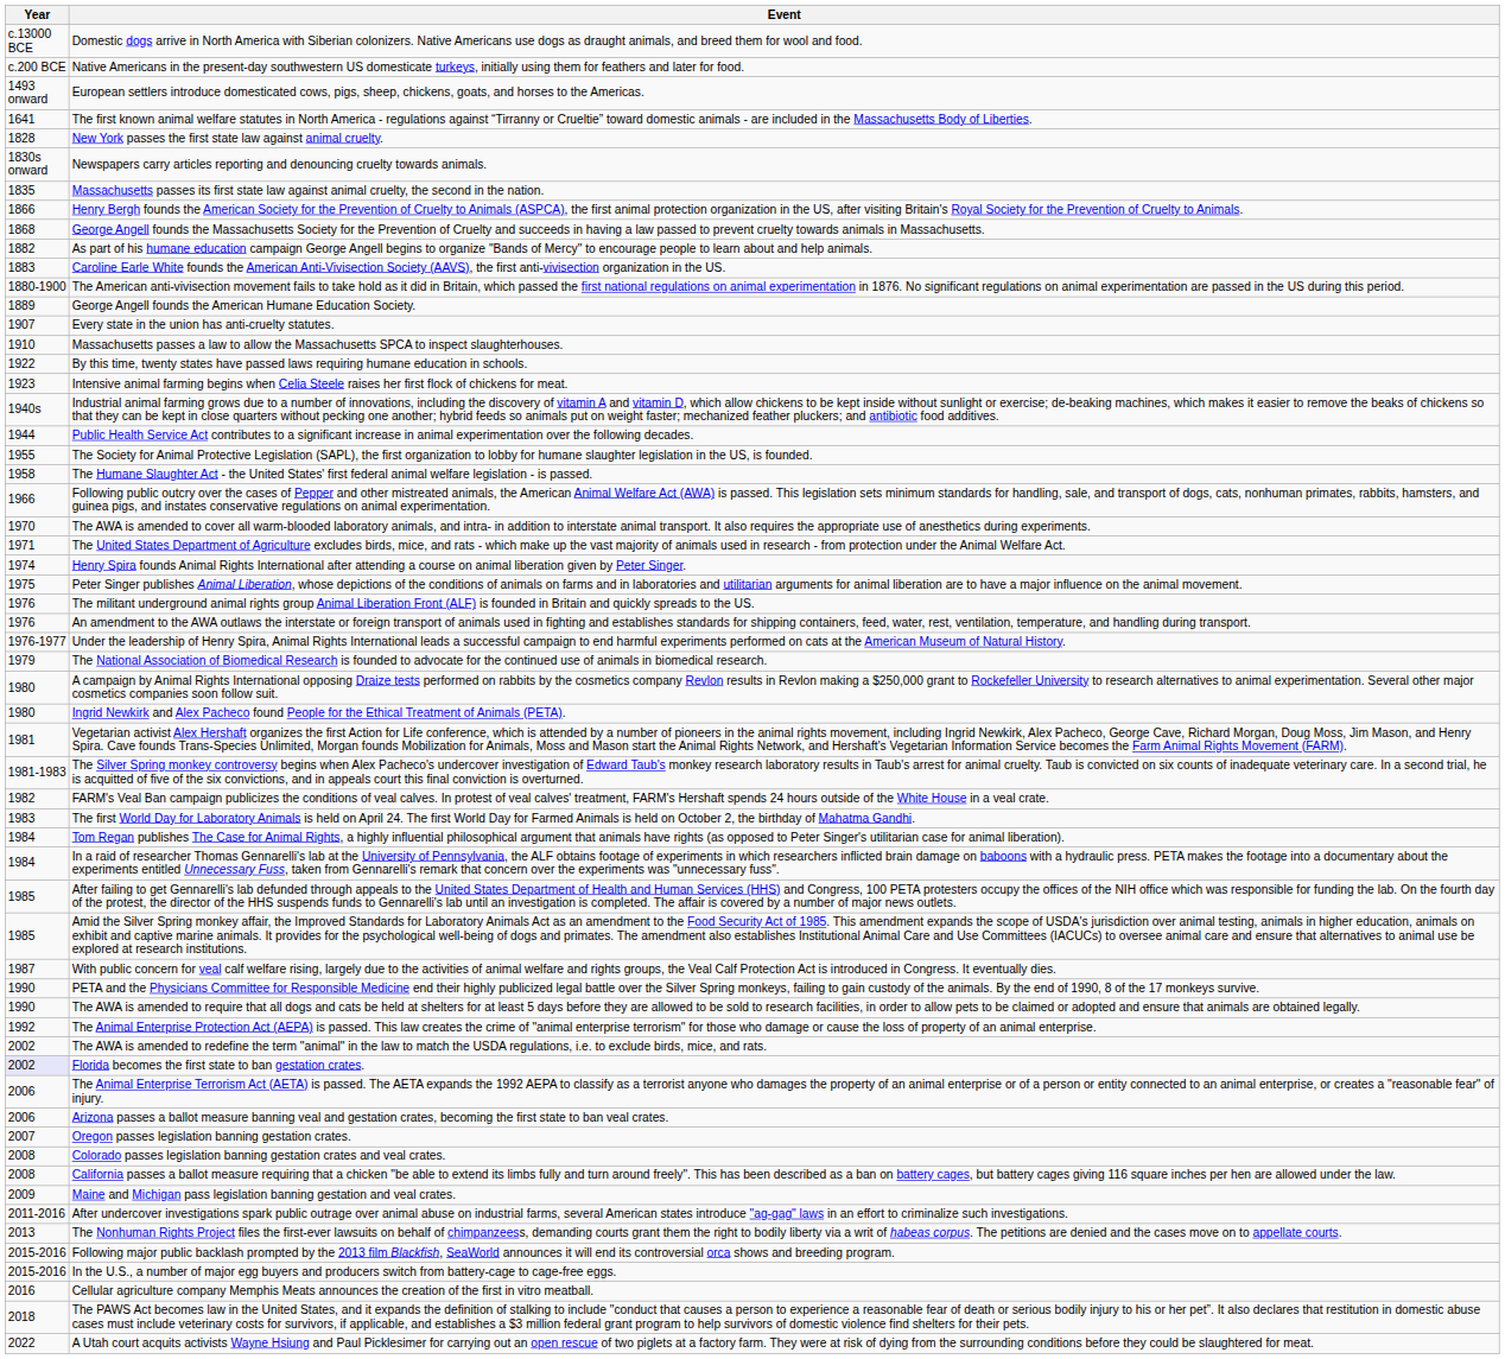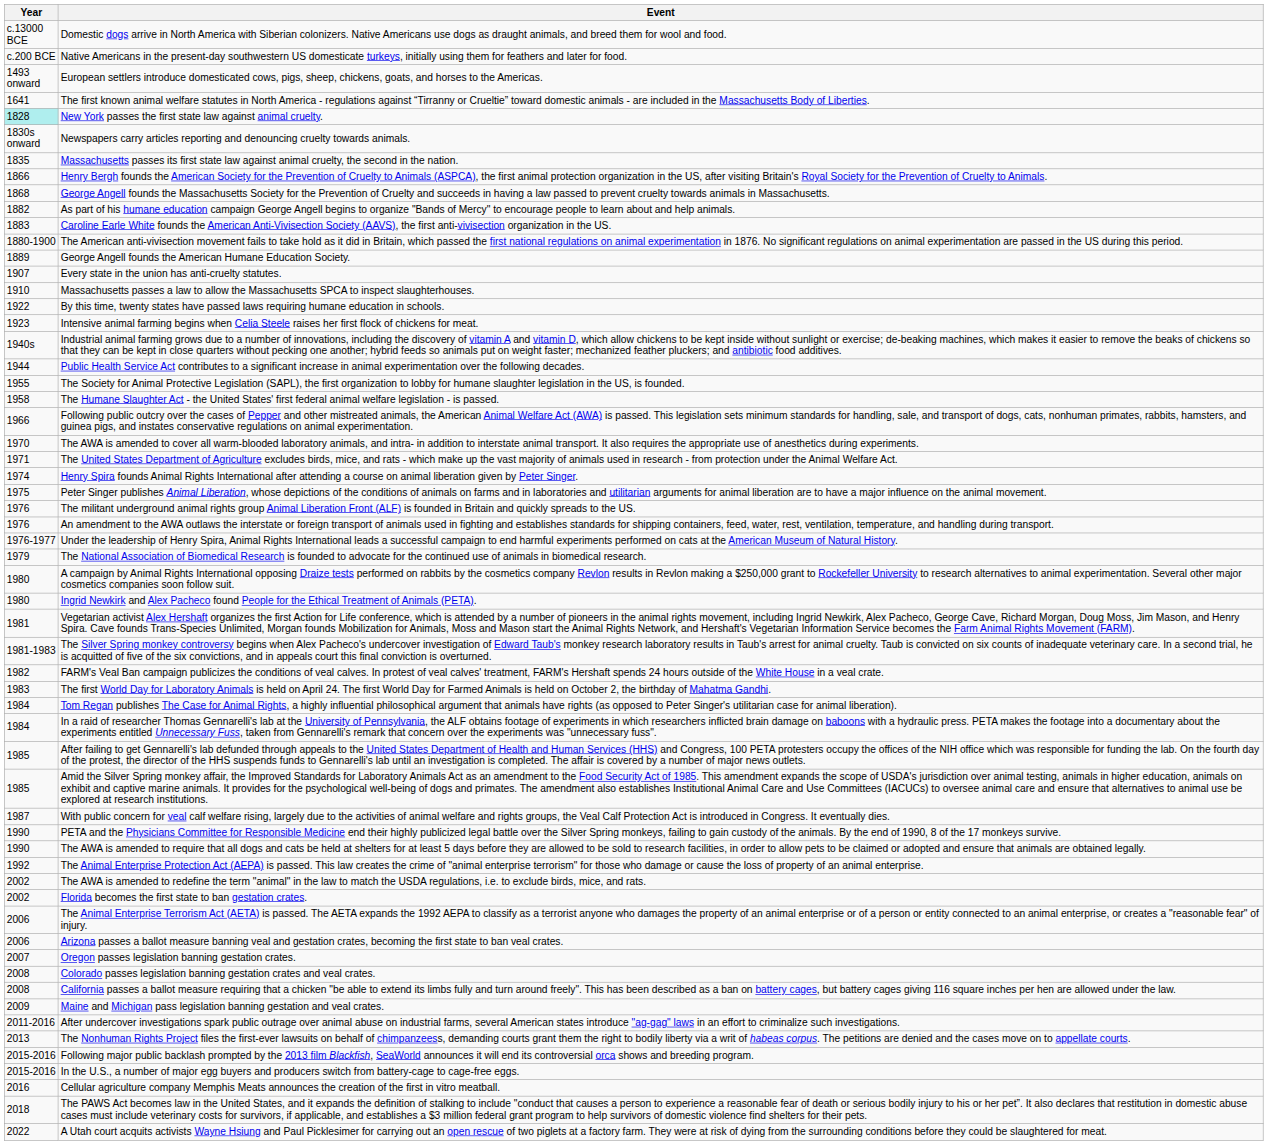New York passes the first state law against animal cruelty. | Year: no background -> paleturquoise background
Florida becomes the first state to ban gestation crates. | Year: lavender background -> no background
